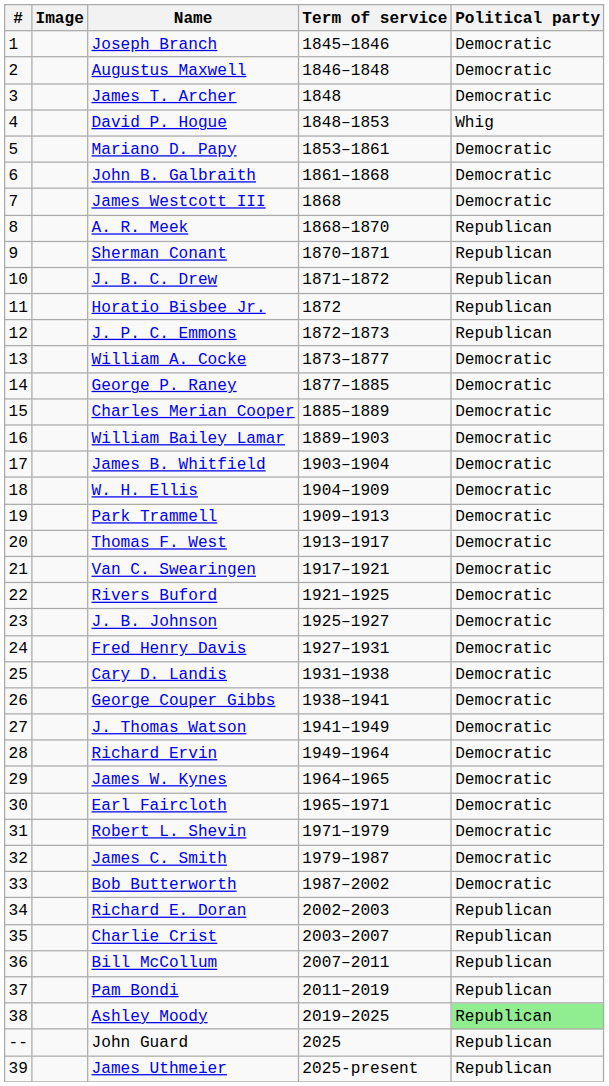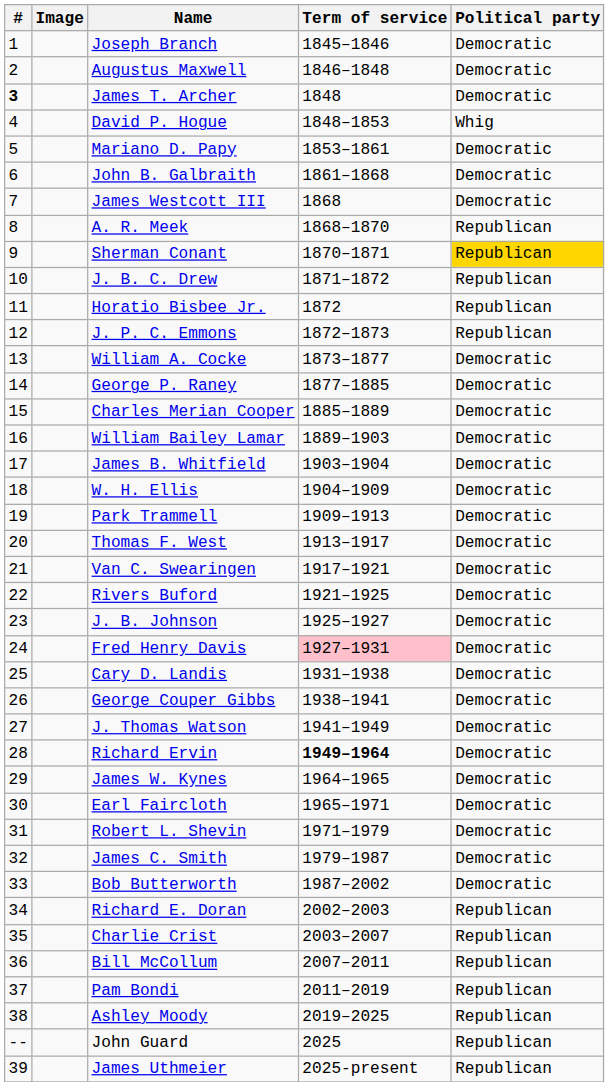James T. Archer | #: normal -> bold
Sherman Conant | Political party: no background -> gold background
Fred Henry Davis | Term of service: no background -> pink background
Richard Ervin | Term of service: normal -> bold
Ashley Moody | Political party: lightgreen background -> no background
